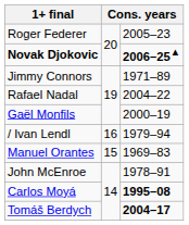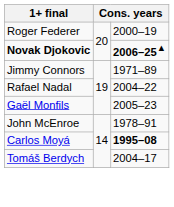Roger Federer | column 3: 2005–23 -> 2000–19
Gaël Monfils | column 3: 2000–19 -> 2005–23
- row: / Ivan Lendl | 16 | 1979–94
- row: Manuel Orantes | 15 | 1969–83
Tomáš Berdych | column 3: bold -> normal
